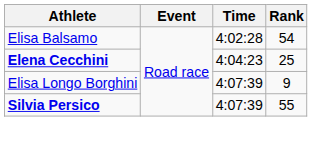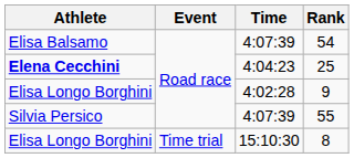54 | Time: 4:02:28 -> 4:07:39
9 | Time: 4:07:39 -> 4:02:28
55 | Athlete: bold -> normal
+ row: Elisa Longo Borghini | Time trial | 15:10:30 | 8
